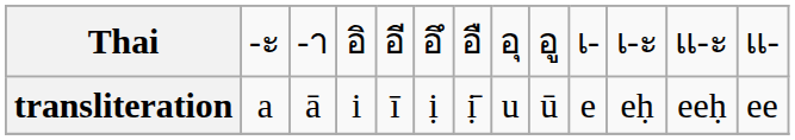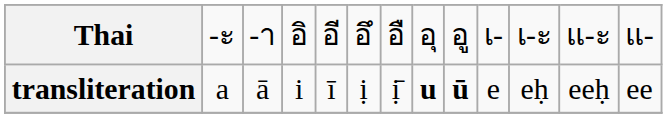transliteration | column 8: normal -> bold
transliteration | column 9: normal -> bold
